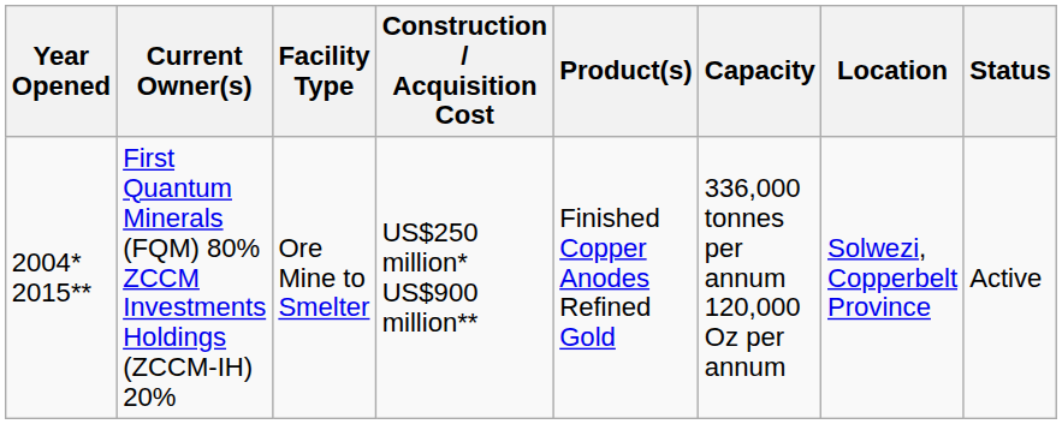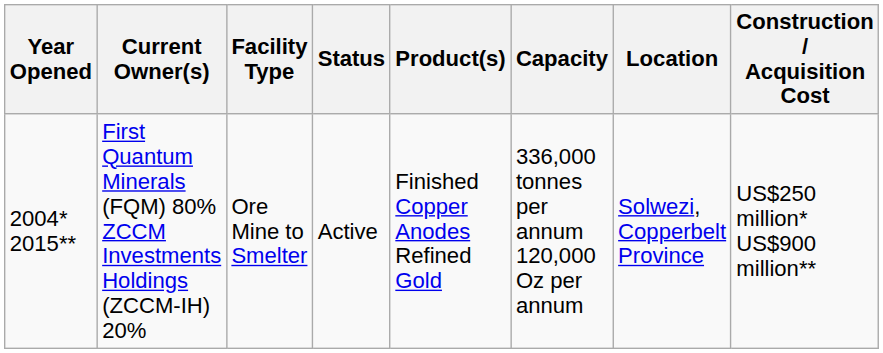columns swapped: Construction / Acquisition Cost <-> Status
